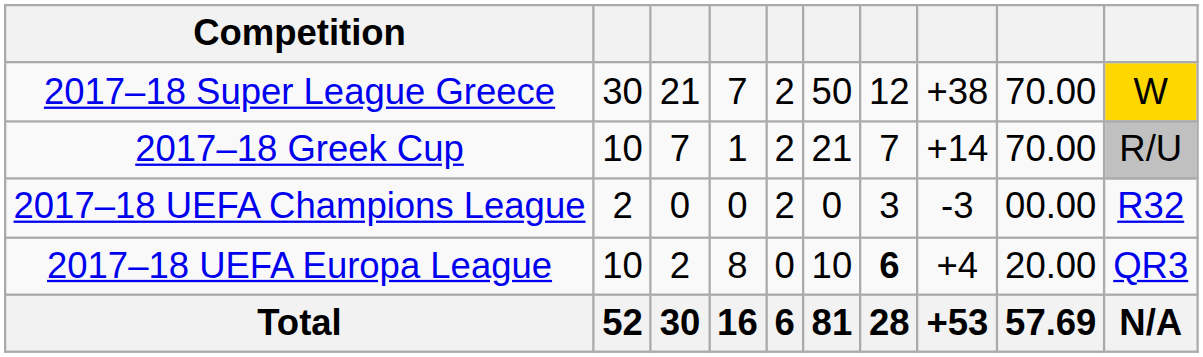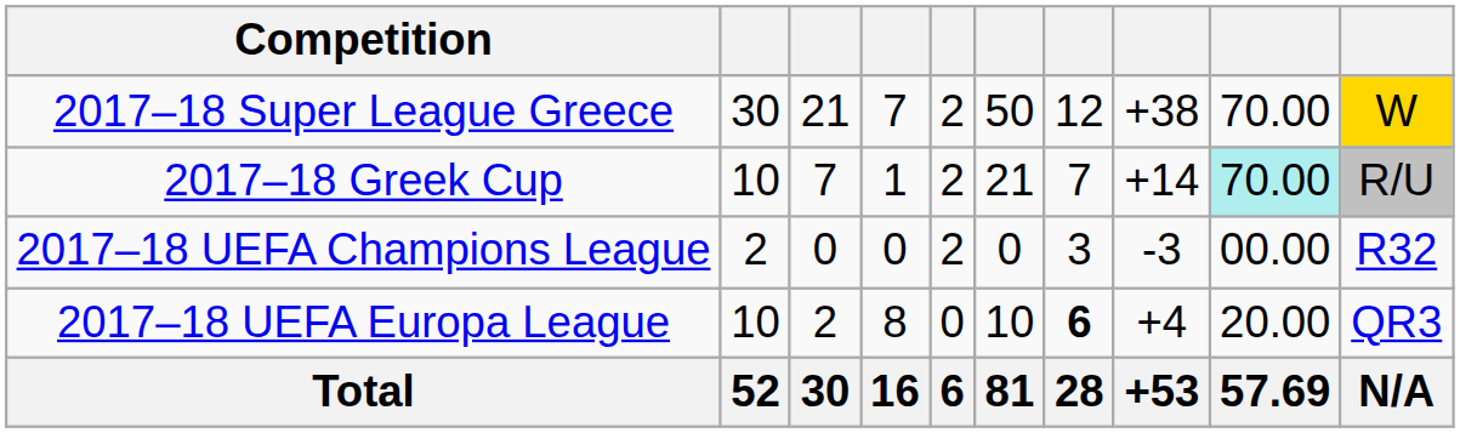2017–18 Greek Cup | column 9: no background -> paleturquoise background
